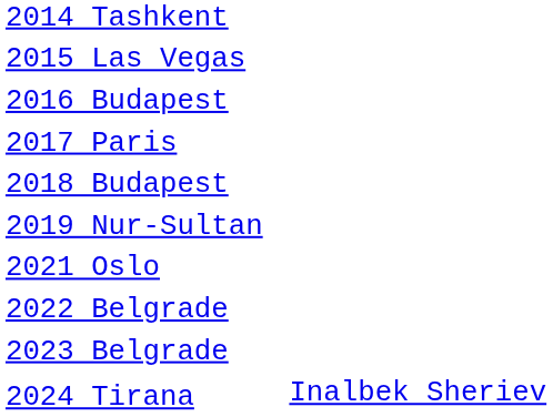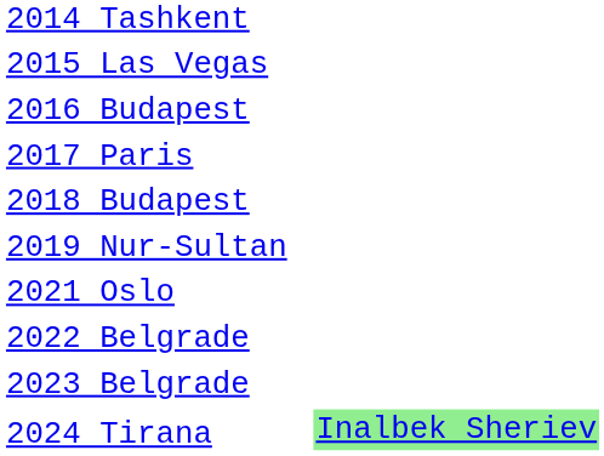2024 Tirana / Inalbek Sheriev | column 2: no background -> lightgreen background
